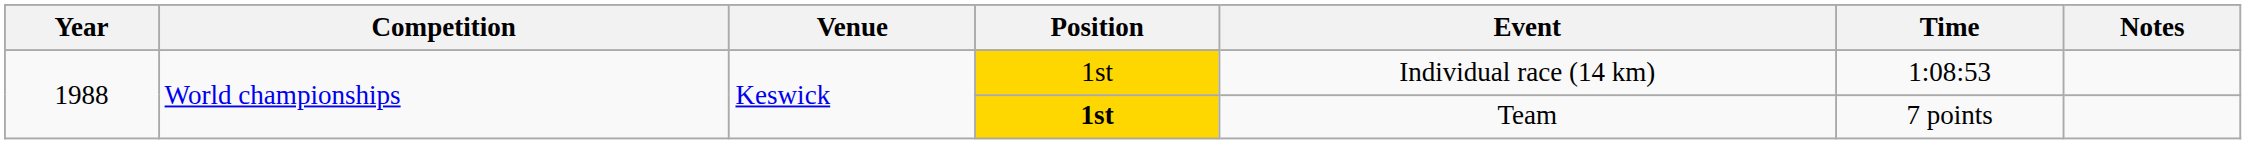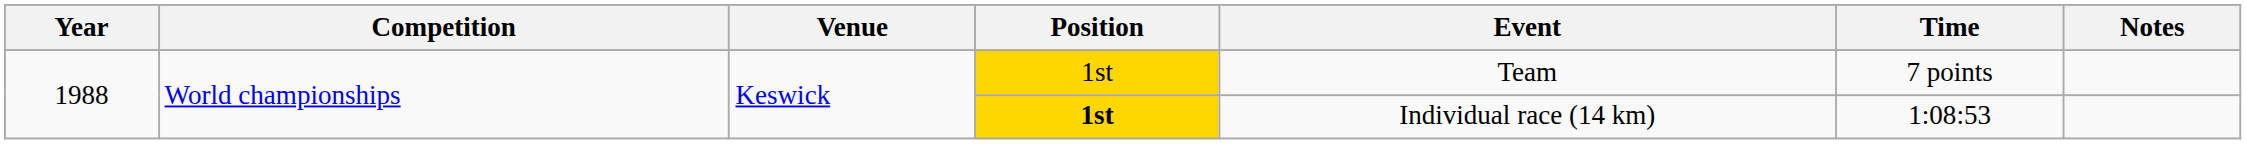row 2 | Event: Individual race (14 km) -> Team
row 2 | Time: 1:08:53 -> 7 points
row 3 | Event: Team -> Individual race (14 km)
row 3 | Time: 7 points -> 1:08:53
